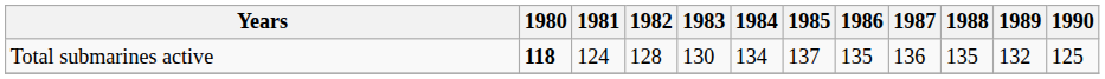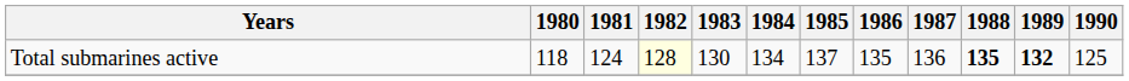row 2 | 1980: bold -> normal
row 2 | 1982: no background -> lightyellow background
row 2 | 1988: normal -> bold
row 2 | 1989: normal -> bold
